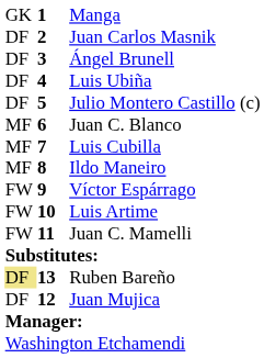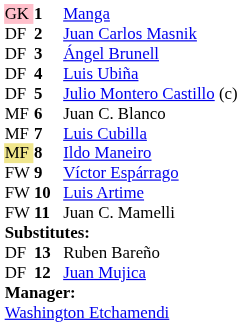Manga | column 1: no background -> pink background
Ildo Maneiro | column 1: no background -> khaki background
Ruben Bareño | column 1: khaki background -> no background
